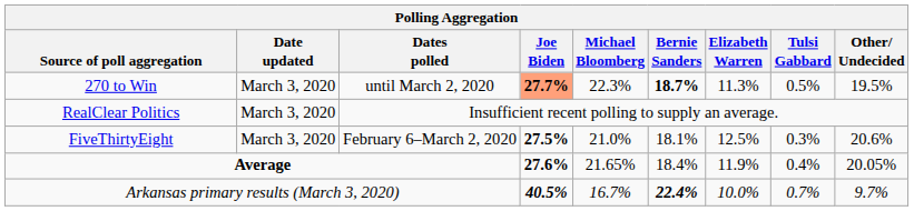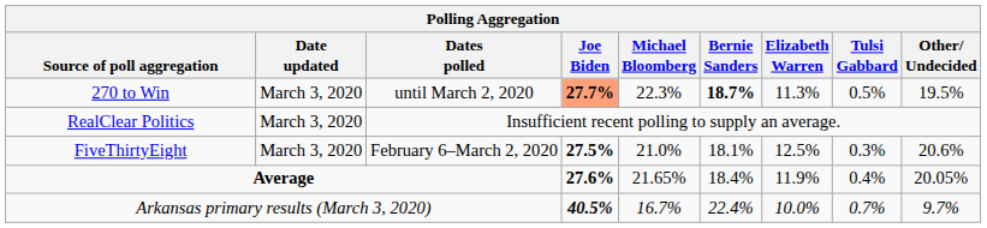Arkansas primary results (March 3, 2020) | Bernie Sanders: bold -> normal
